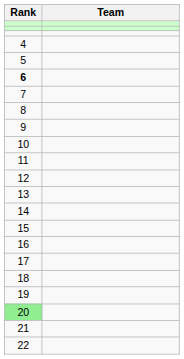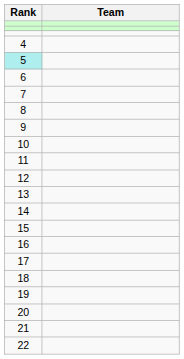row 6 | Rank: no background -> paleturquoise background
row 7 | Rank: bold -> normal
row 21 | Rank: lightgreen background -> no background
